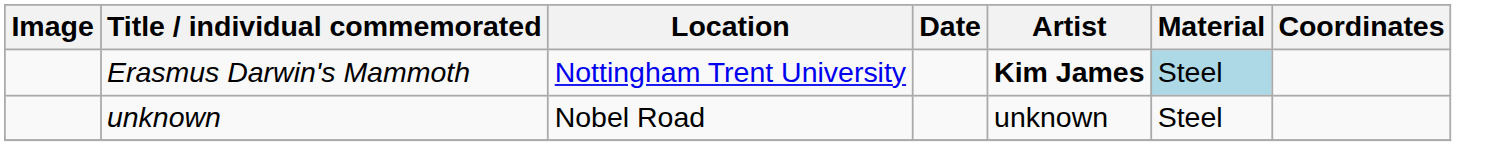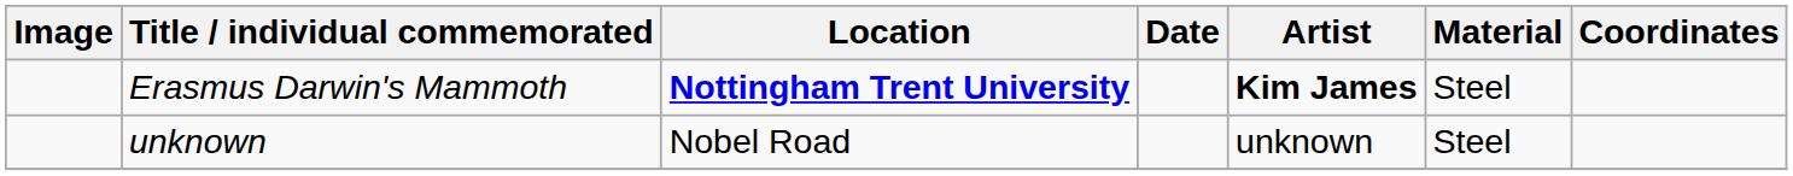Erasmus Darwin's Mammoth | Location: normal -> bold
Erasmus Darwin's Mammoth | Material: lightblue background -> no background
